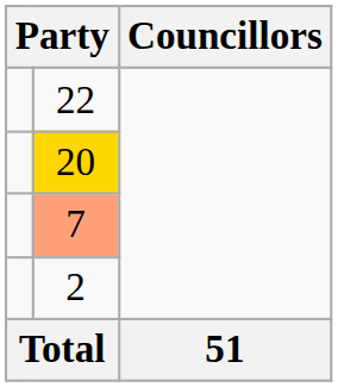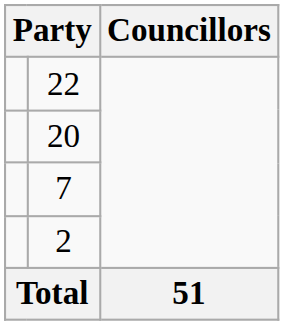20 | column 2: gold background -> no background
7 | column 2: lightsalmon background -> no background
